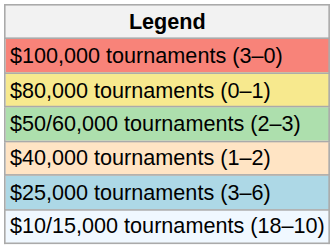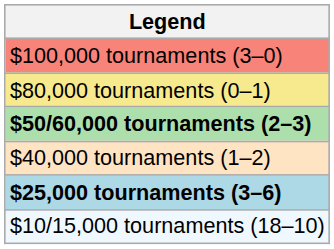row 4 | column 1: normal -> bold
row 6 | column 1: normal -> bold
